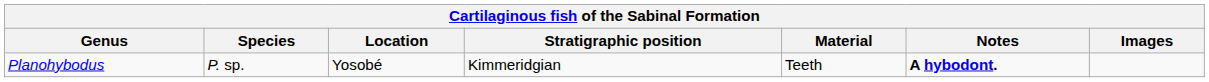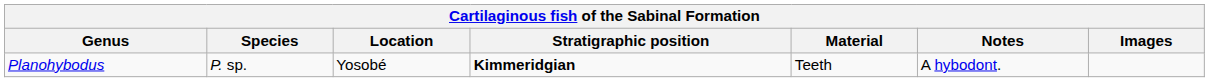Planohybodus | Stratigraphic position: normal -> bold
Planohybodus | Notes: bold -> normal
